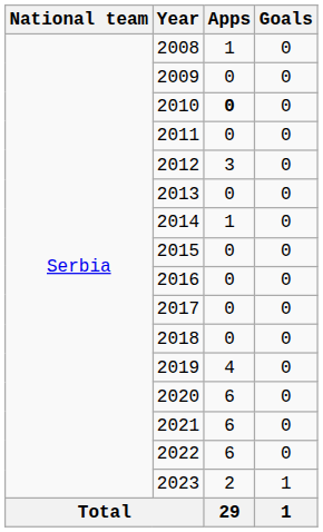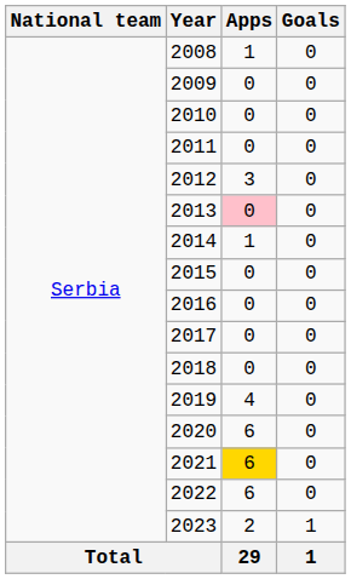2010 | Apps: bold -> normal
2013 | Apps: no background -> pink background
2021 | Apps: no background -> gold background
